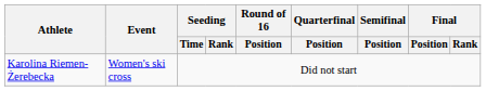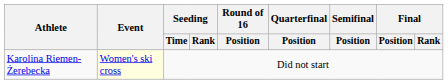Karolina Riemen-Żerebecka | Event: no background -> lightyellow background
